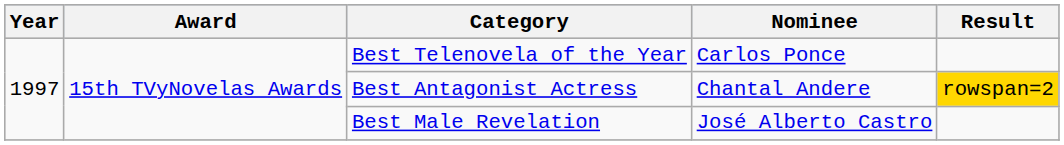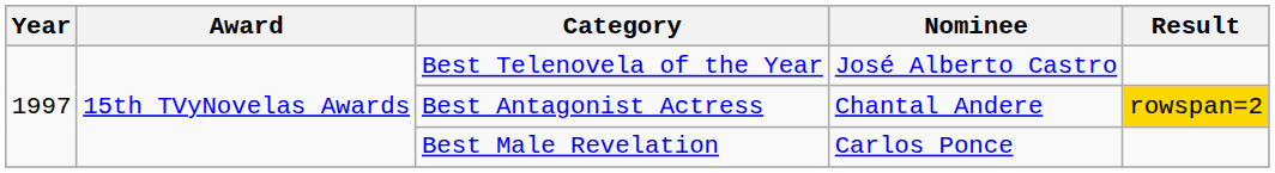Best Telenovela of the Year | Nominee: Carlos Ponce -> José Alberto Castro
Best Male Revelation | Nominee: José Alberto Castro -> Carlos Ponce
